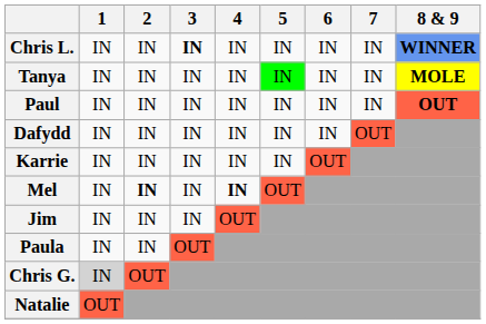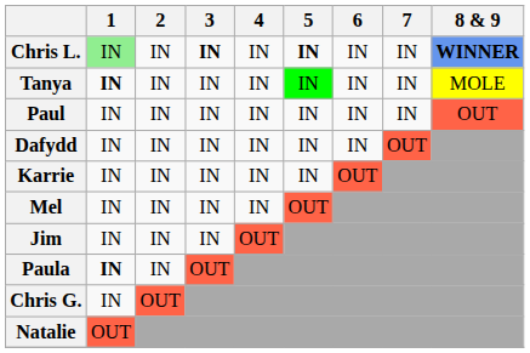Chris L. | 1: no background -> lightgreen background
Chris L. | 5: normal -> bold
Tanya | 1: normal -> bold
Tanya | 8 & 9: bold -> normal
Paul | 8 & 9: bold -> normal
Mel | 2: bold -> normal
Mel | 4: bold -> normal
Paula | 1: normal -> bold
Chris G. | 1: lightgrey background -> no background
